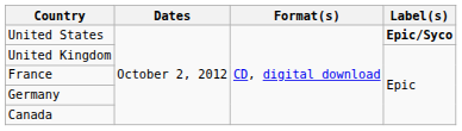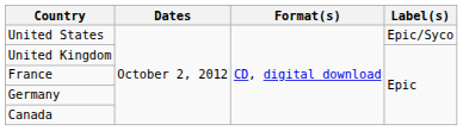United States | Label(s): bold -> normal
